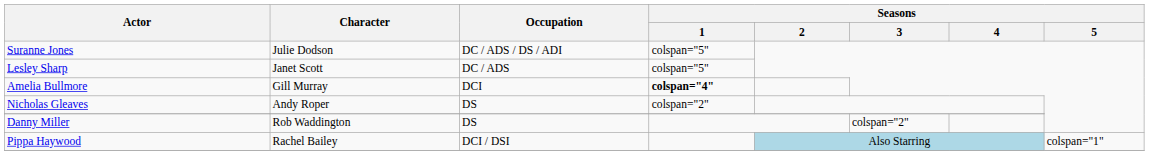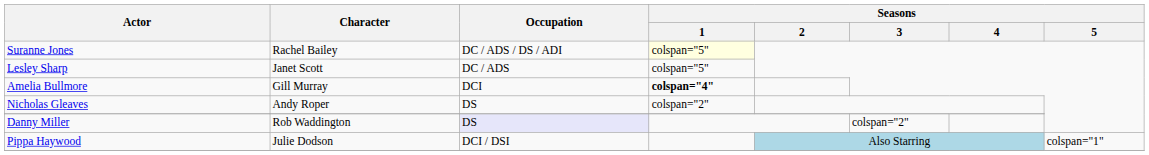Suranne Jones | Character: Julie Dodson -> Rachel Bailey
Suranne Jones | Seasons / 1: no background -> lightyellow background
Danny Miller | Occupation: no background -> lavender background
Pippa Haywood | Character: Rachel Bailey -> Julie Dodson
